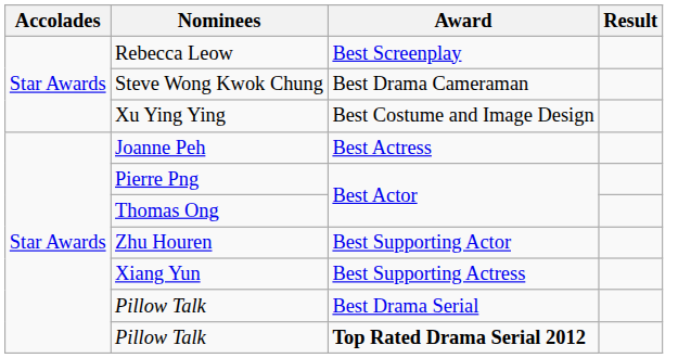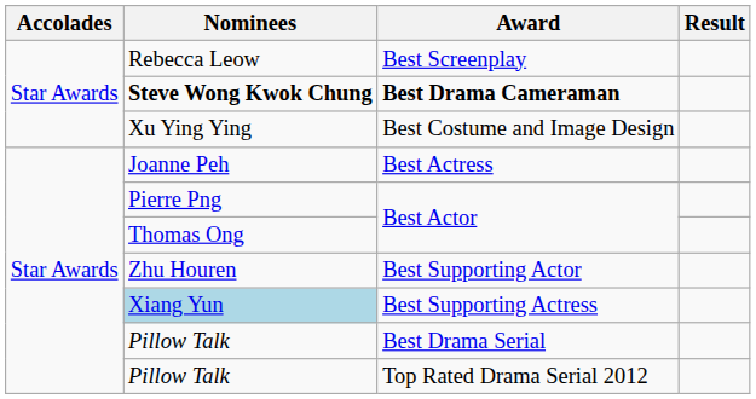Steve Wong Kwok Chung | Nominees: normal -> bold
Steve Wong Kwok Chung | Award: normal -> bold
Xiang Yun | Nominees: no background -> lightblue background
Pillow Talk / Top Rated Drama Serial 2012 | Award: bold -> normal
